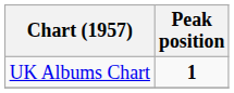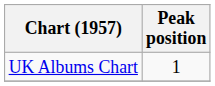UK Albums Chart | Peak position: bold -> normal
